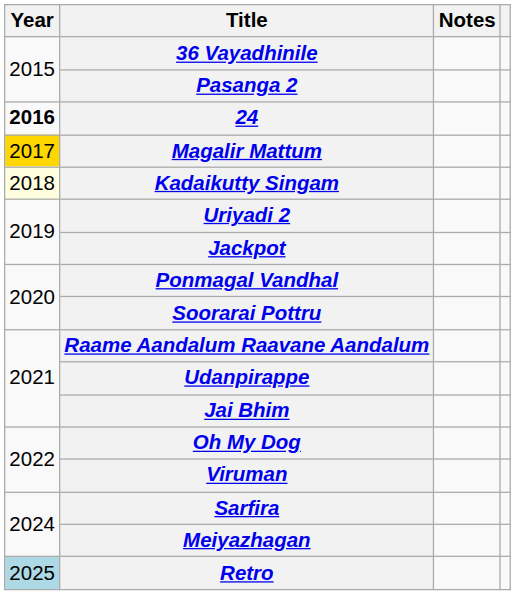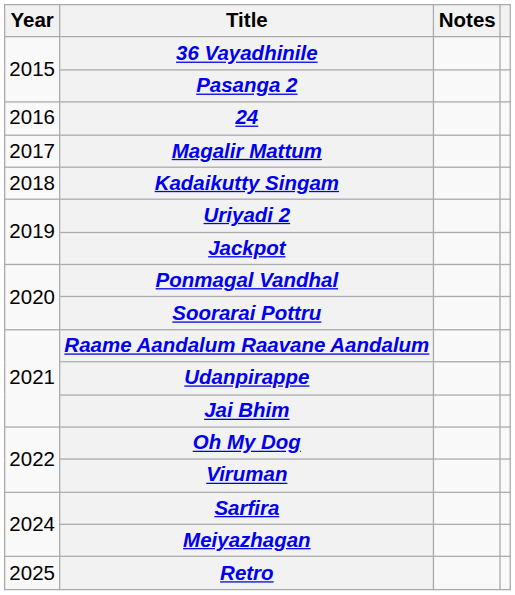24 | Year: bold -> normal
Magalir Mattum | Year: gold background -> no background
Kadaikutty Singam | Year: lightyellow background -> no background
Retro | Year: lightblue background -> no background
